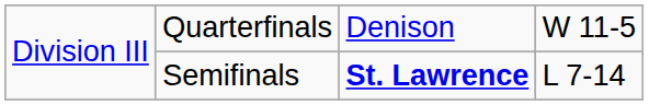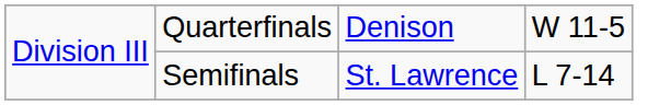Division III / Semifinals | column 3: bold -> normal
